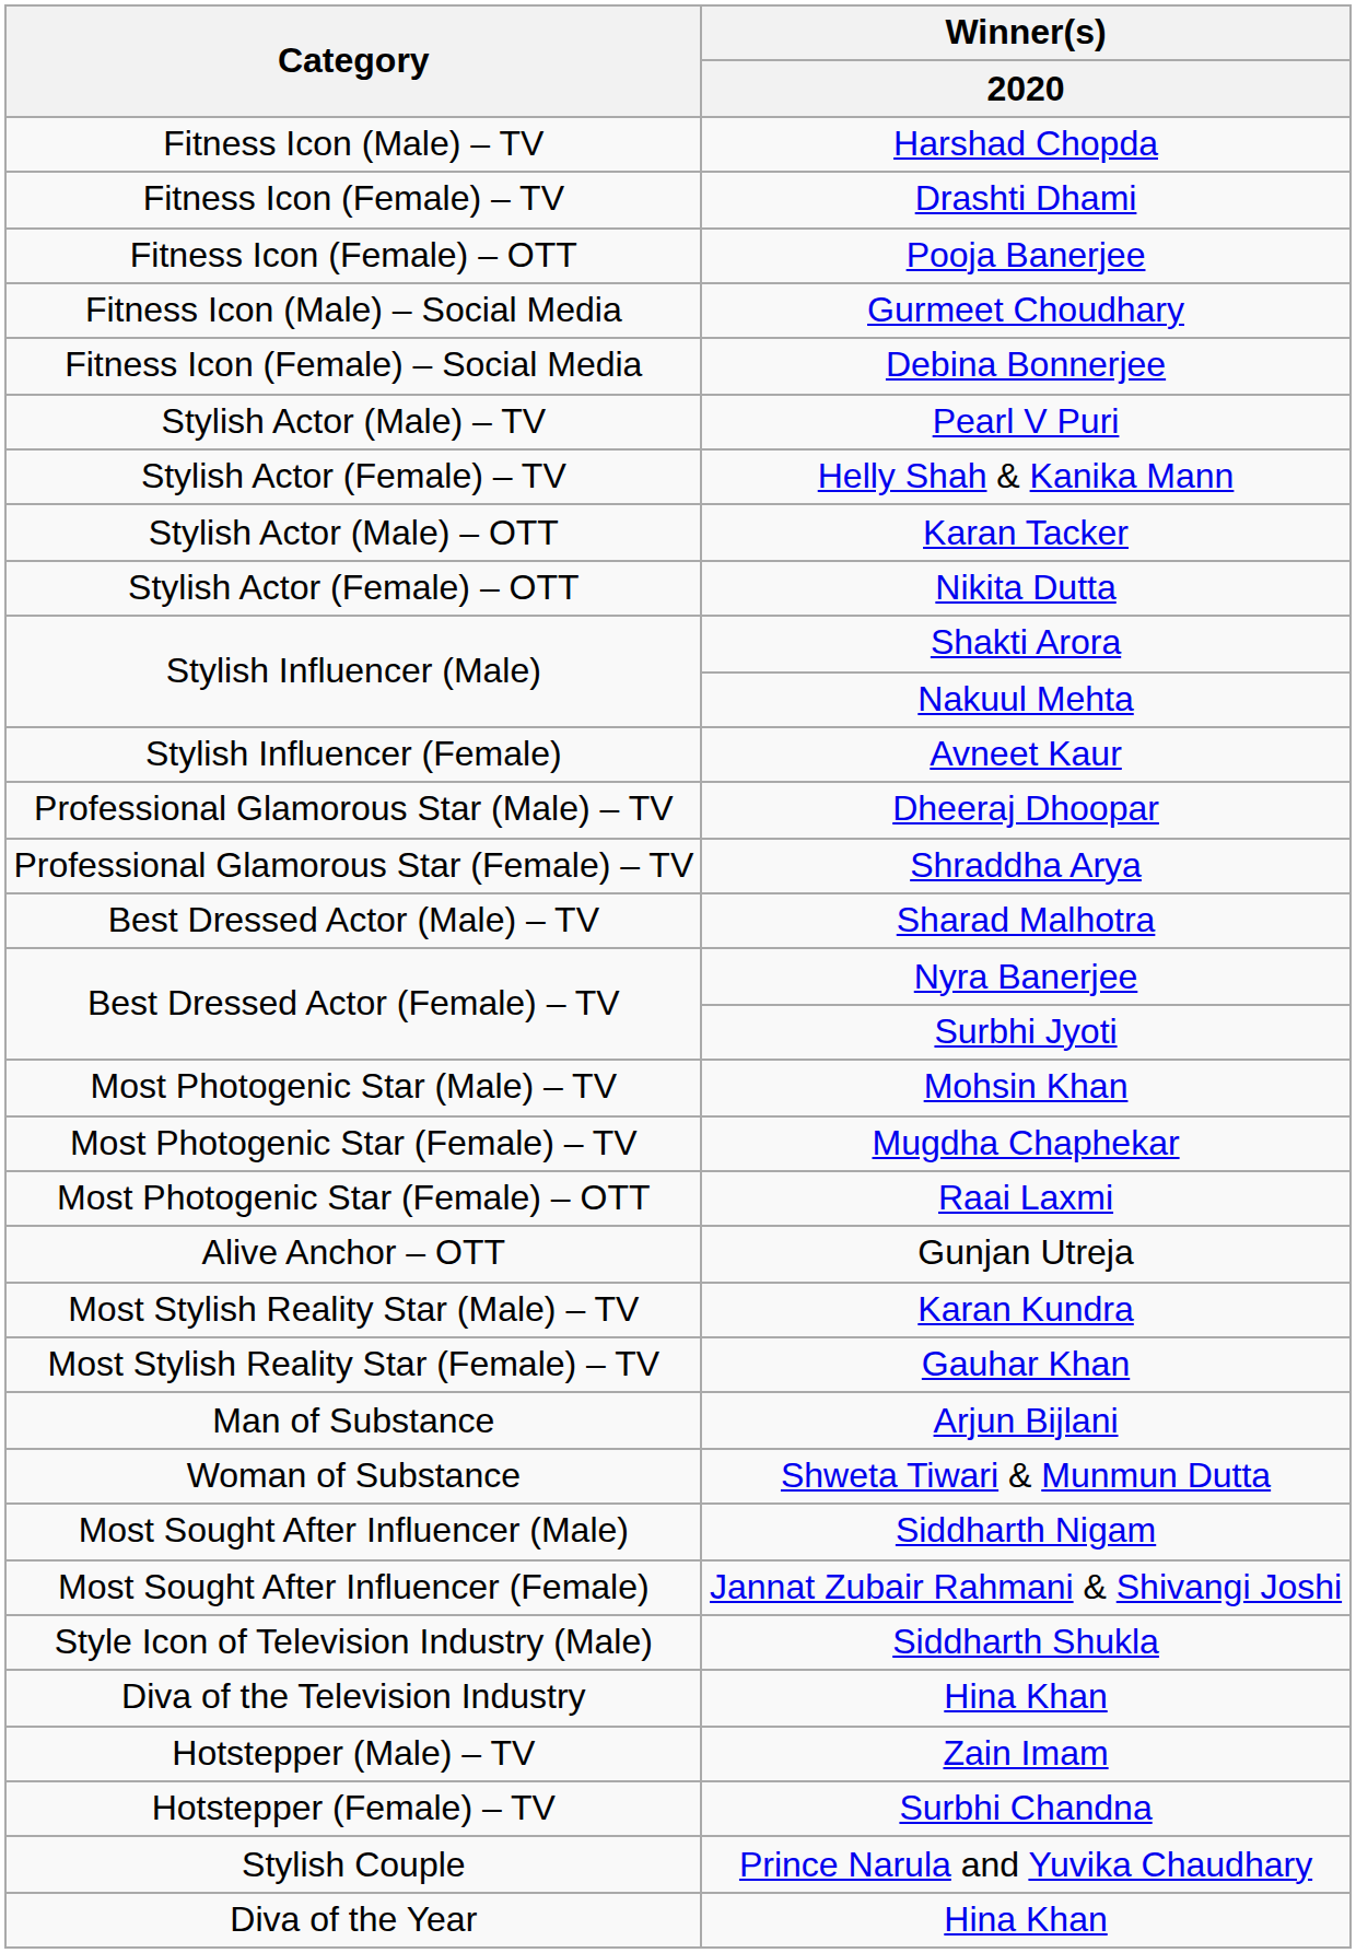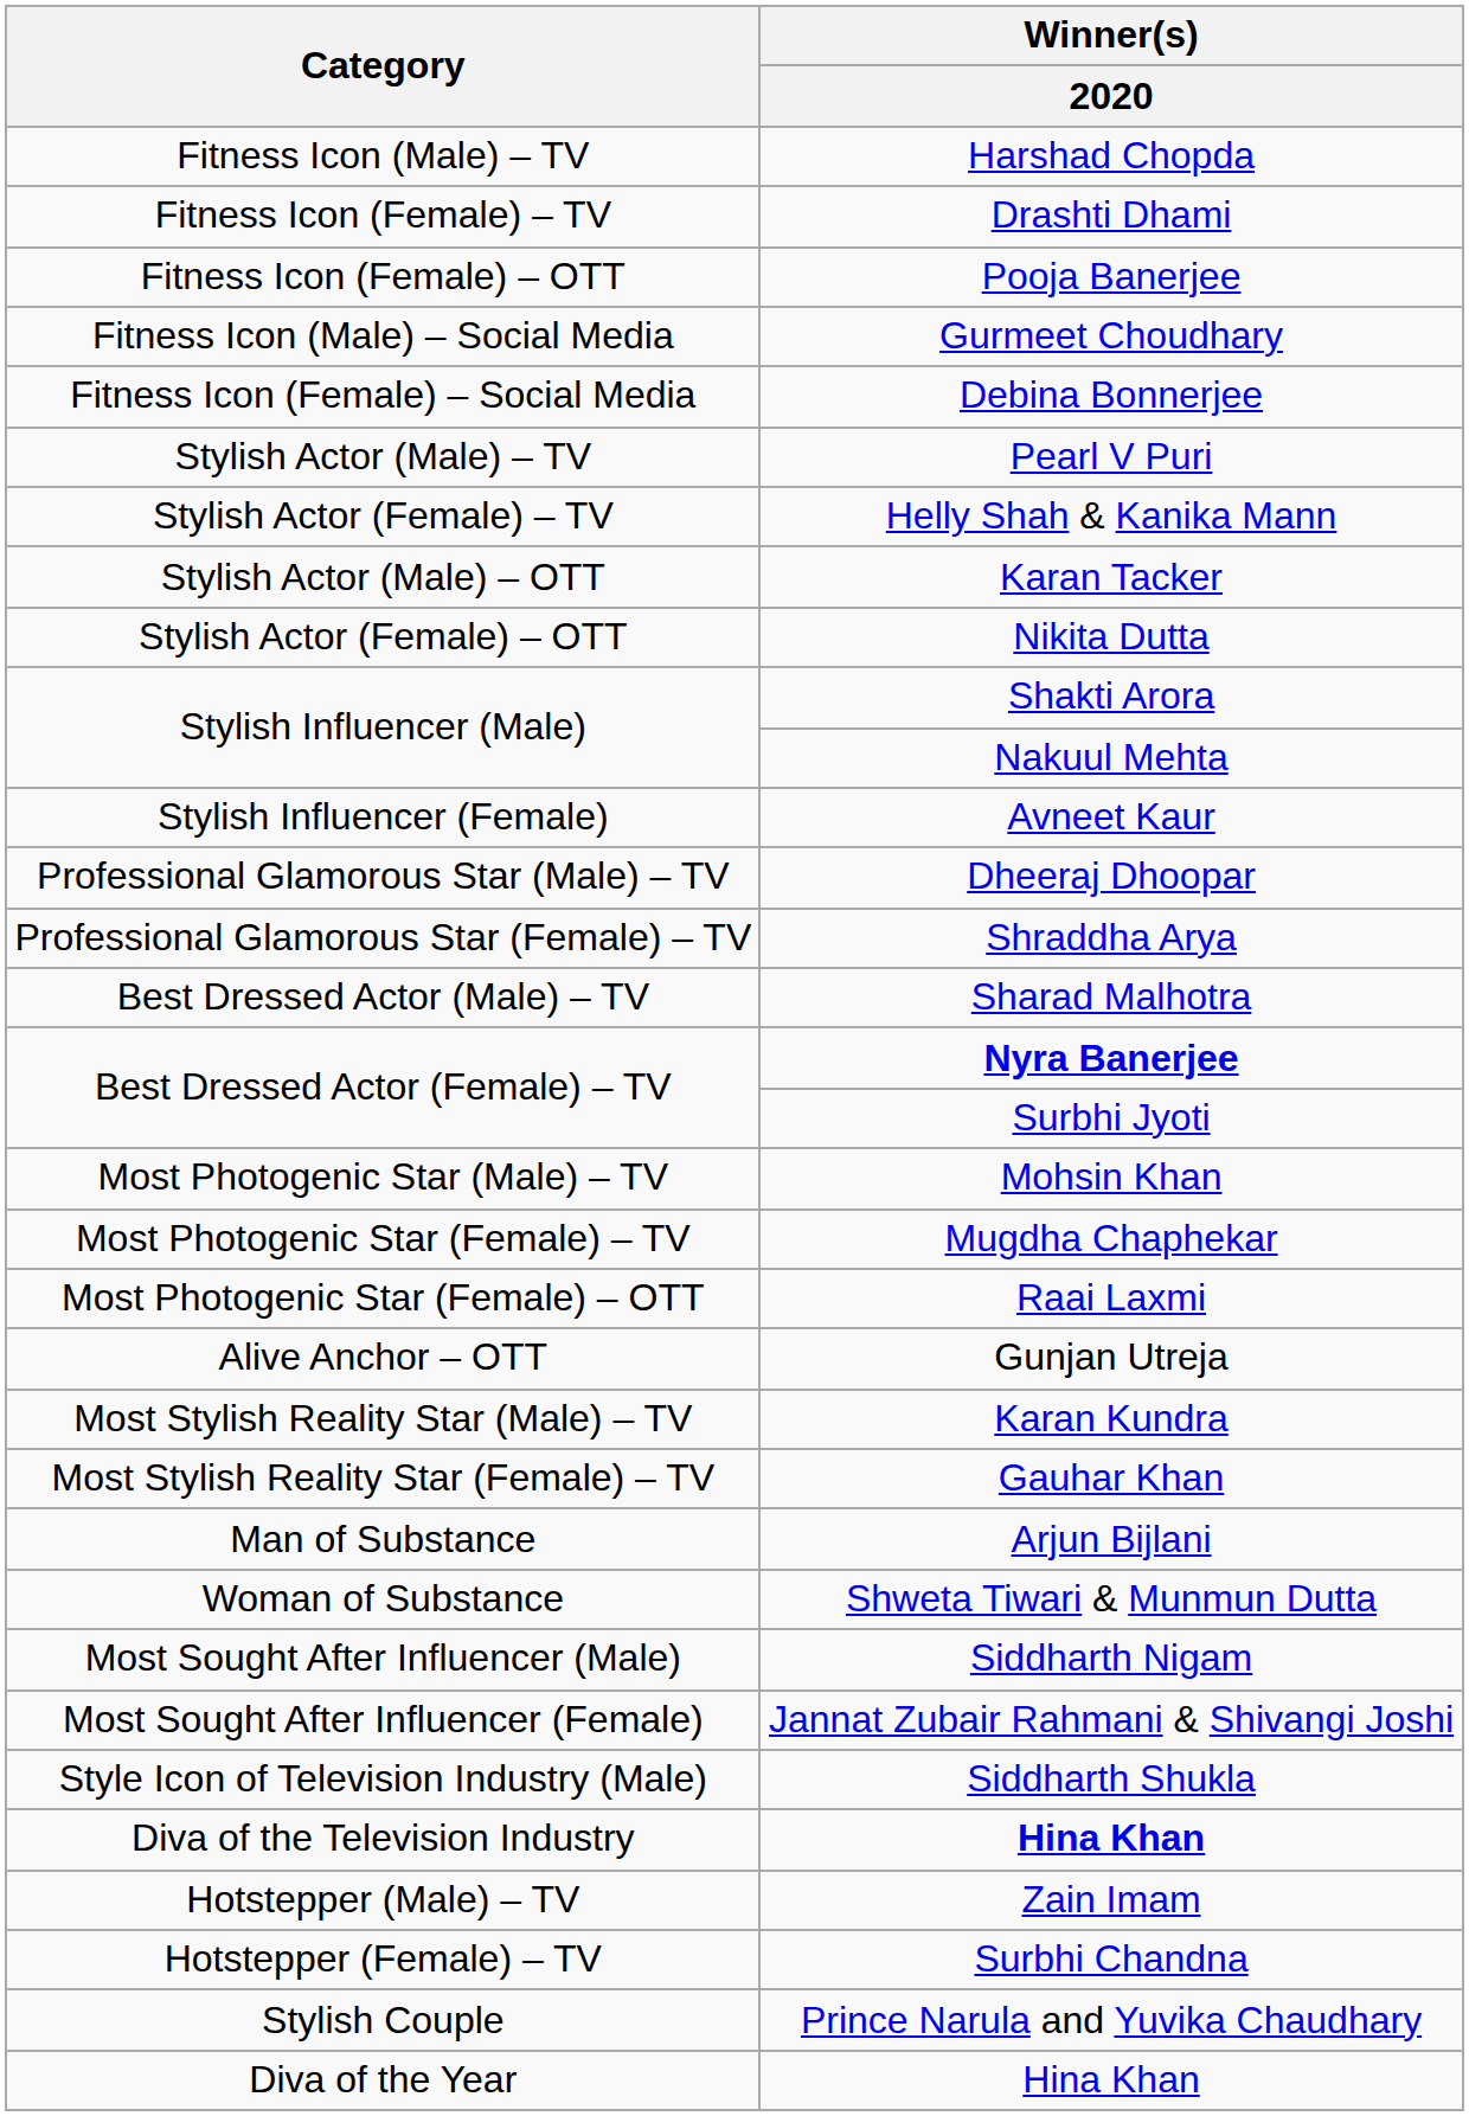Nyra Banerjee | Winner(s) / 2020: normal -> bold
Diva of the Television Industry / Hina Khan | Winner(s) / 2020: normal -> bold
